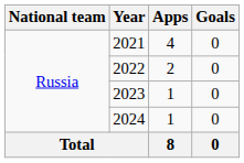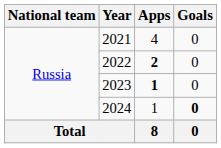2022 | Apps: normal -> bold
2023 | Apps: normal -> bold
2024 | Goals: normal -> bold
